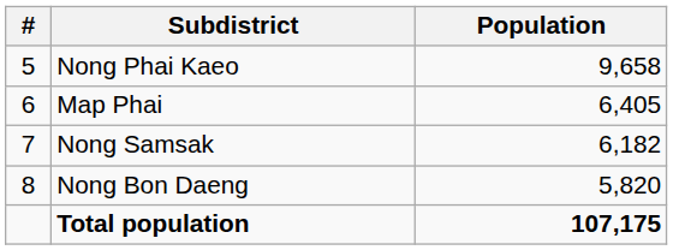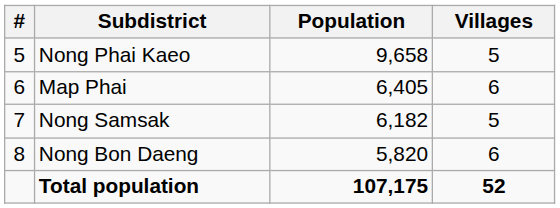+ column: Villages | 5 | 6 | 5 | 6 | 52
